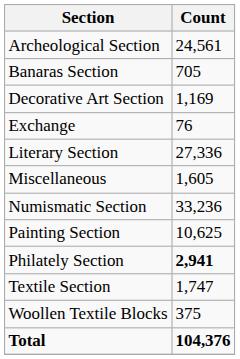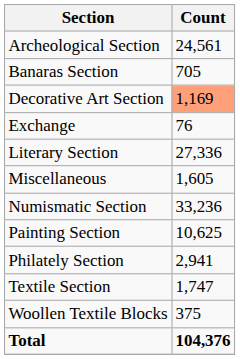Decorative Art Section | Count: no background -> lightsalmon background
Philately Section | Count: bold -> normal
